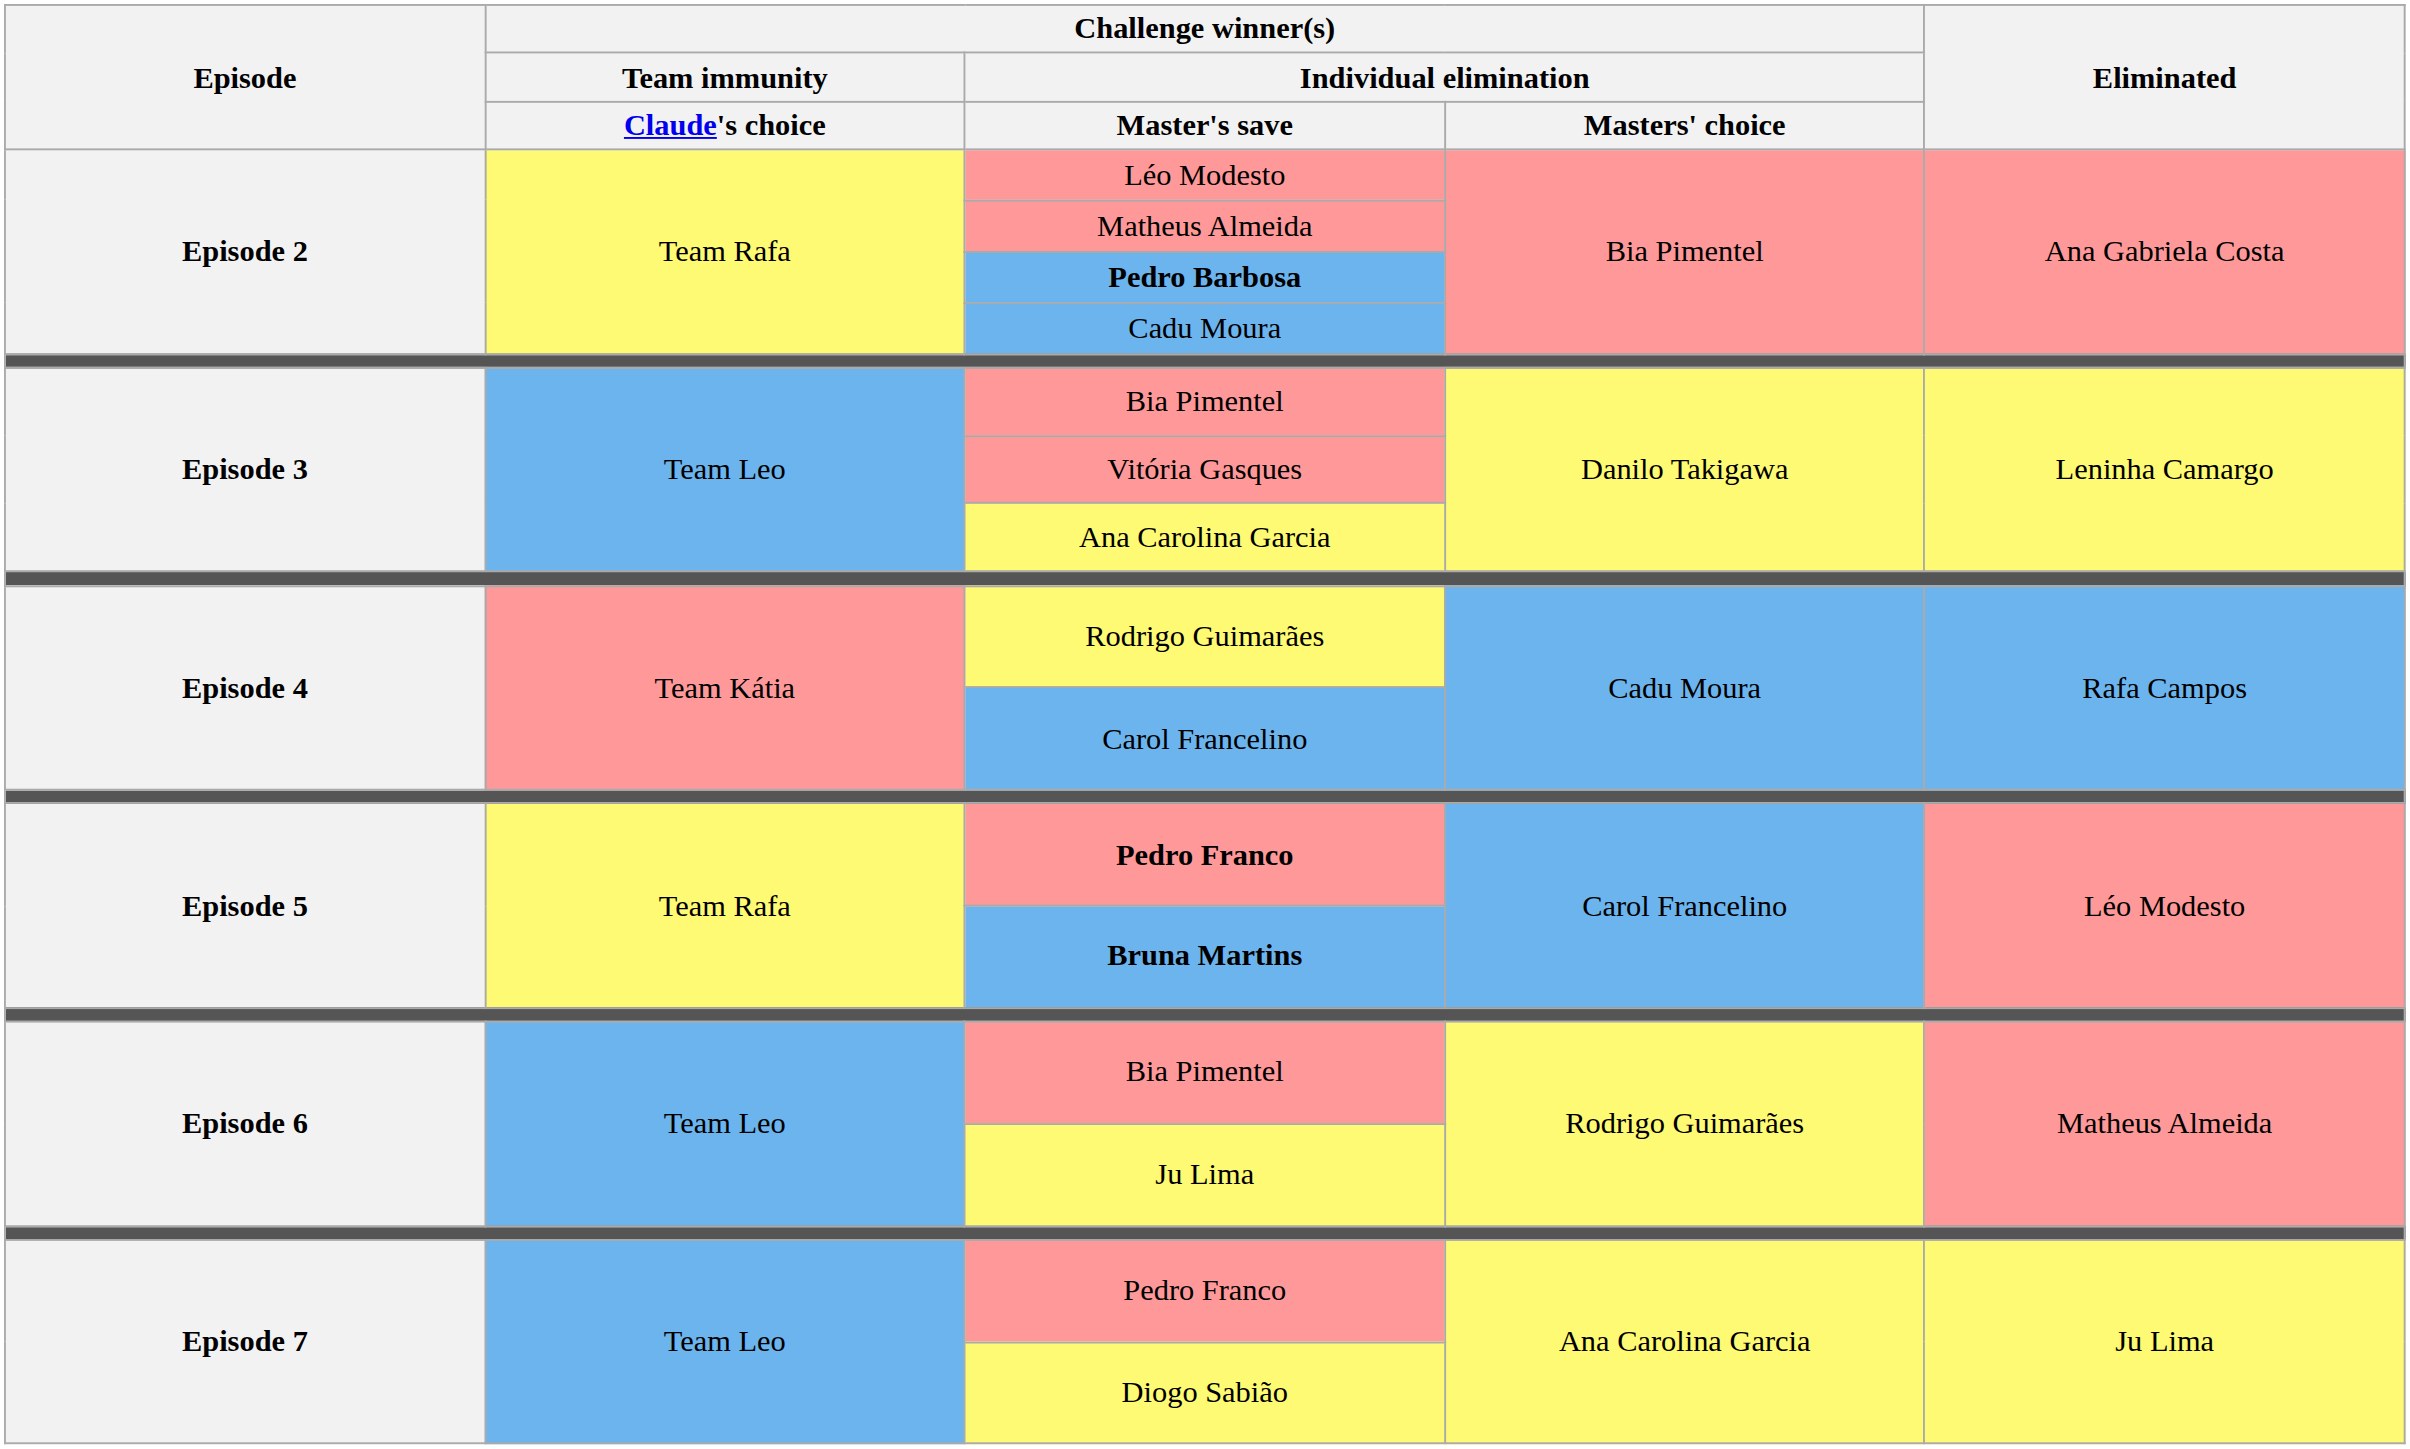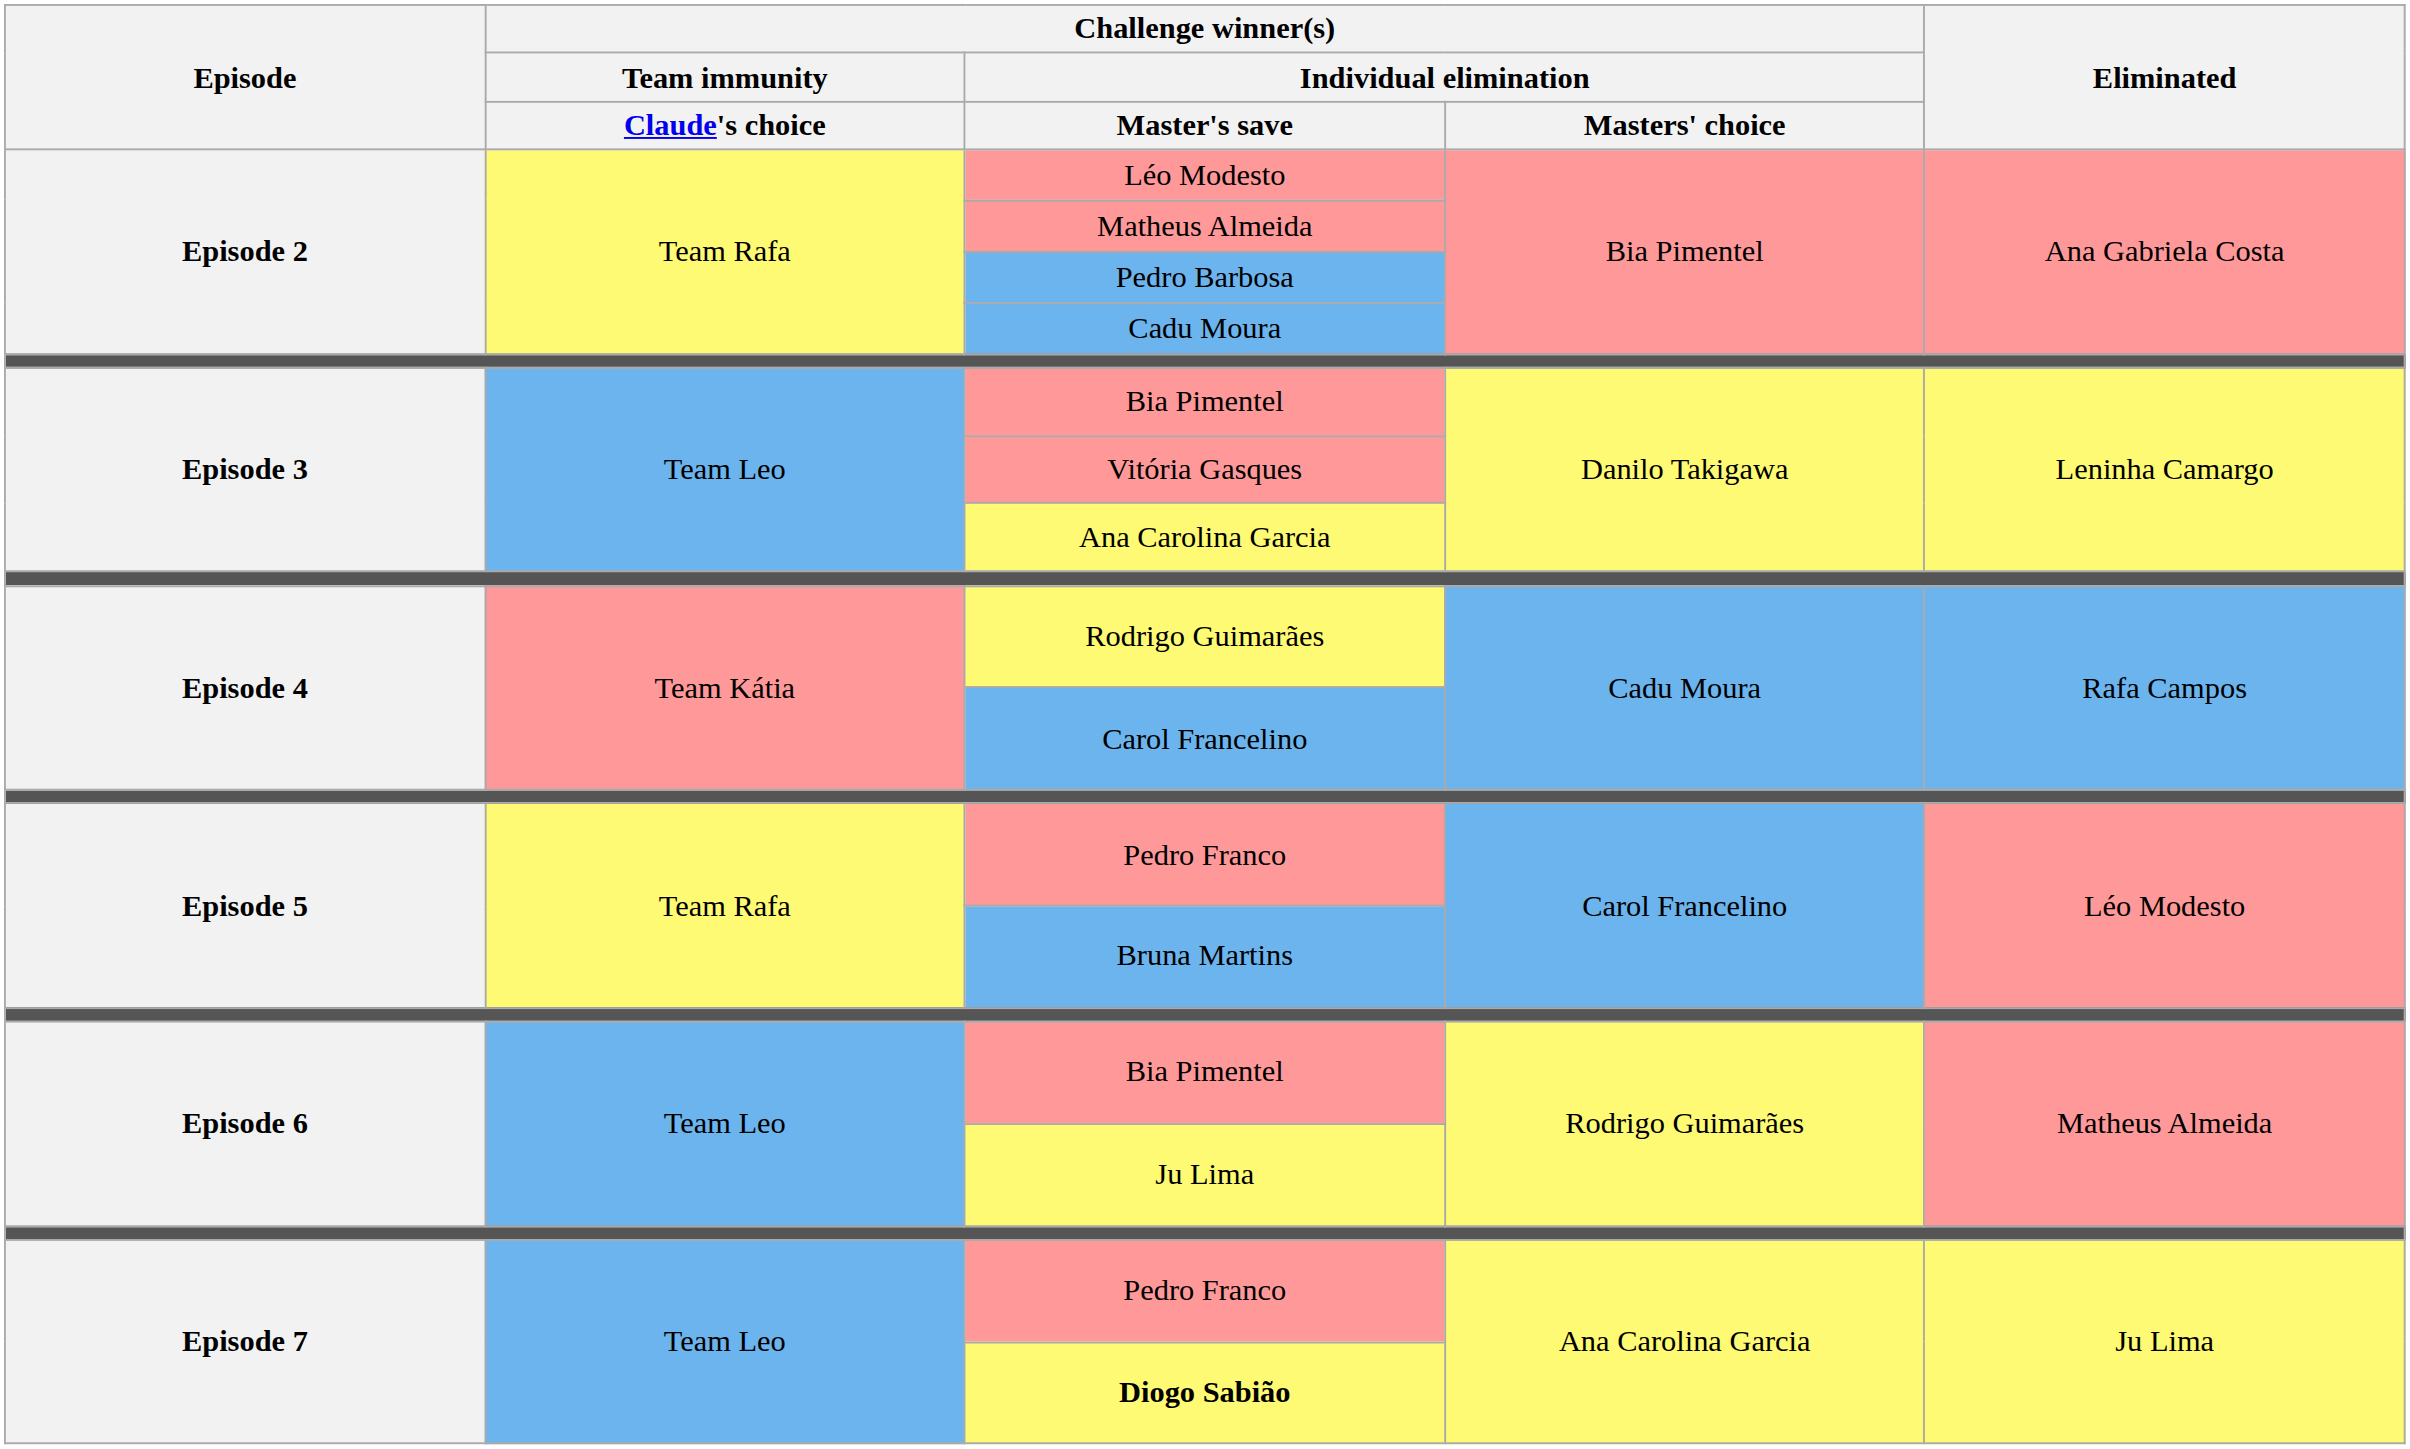Pedro Barbosa | Challenge winner(s) / Individual elimination / Master's save: bold -> normal
Episode 5 / Pedro Franco | Challenge winner(s) / Individual elimination / Master's save: bold -> normal
Bruna Martins | Challenge winner(s) / Individual elimination / Master's save: bold -> normal
Diogo Sabião | Challenge winner(s) / Individual elimination / Master's save: normal -> bold
